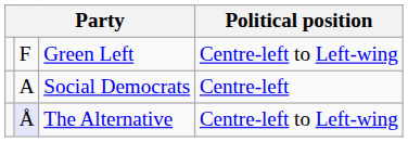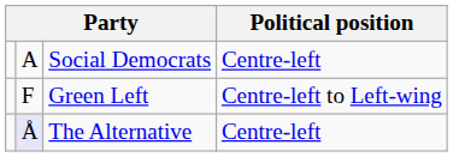rows swapped: Social Democrats <-> Green Left
The Alternative | Political position: Centre-left to Left-wing -> Centre-left
